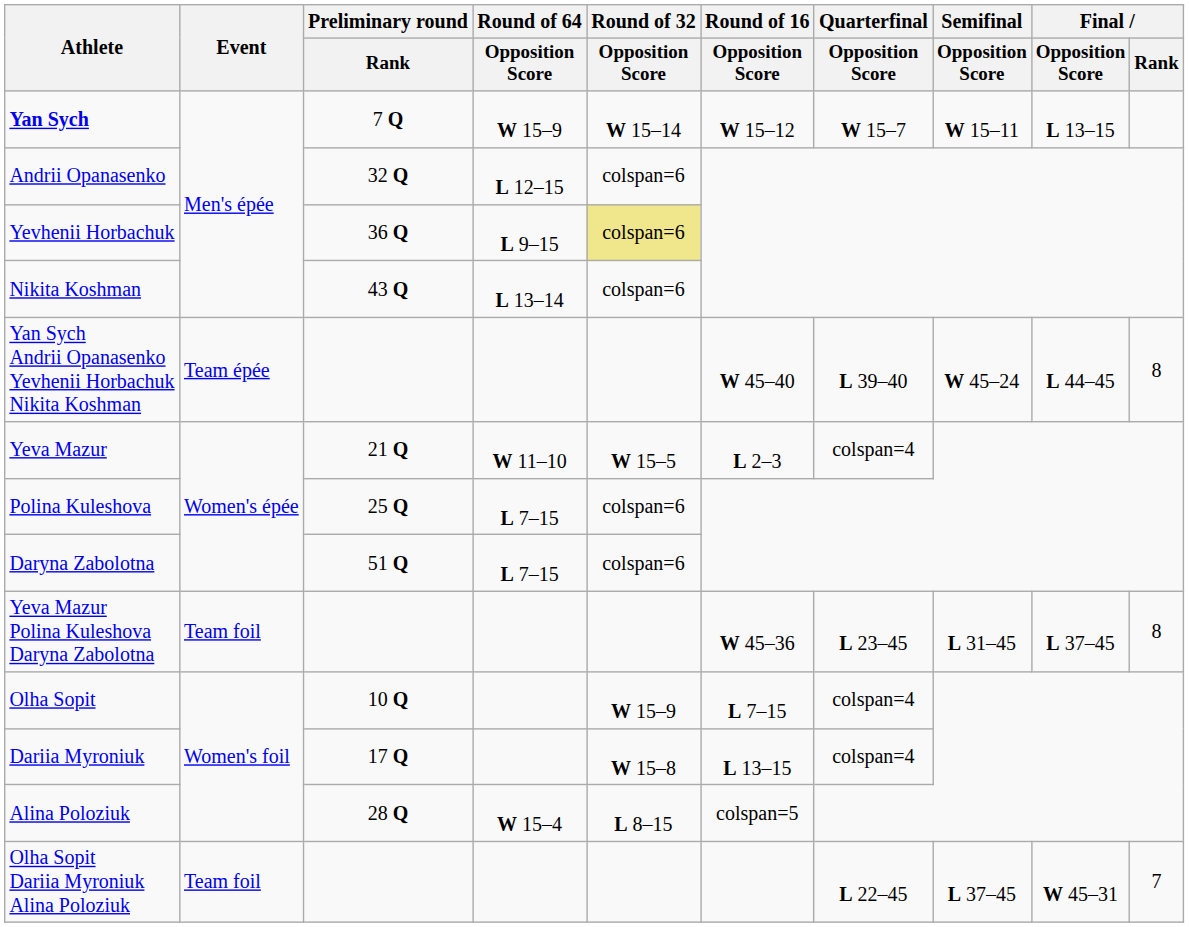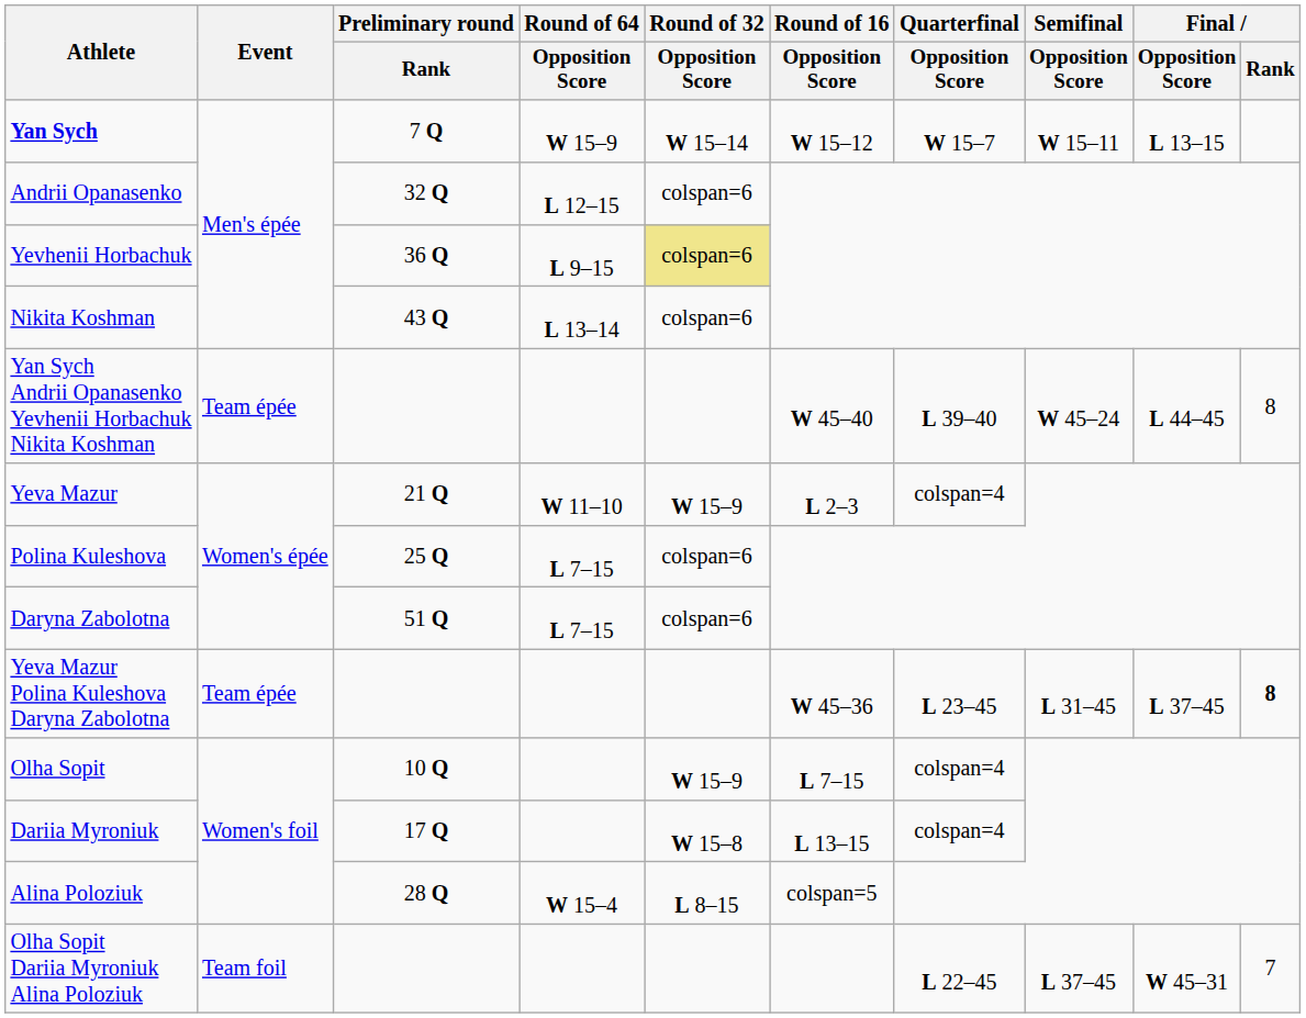Yeva Mazur | Round of 32 / Opposition Score: W 15–5 -> W 15–9
Yeva Mazur Polina Kuleshova Daryna Zabolotna | Event: Team foil -> Team épée
Yeva Mazur Polina Kuleshova Daryna Zabolotna | Final / Rank: normal -> bold
